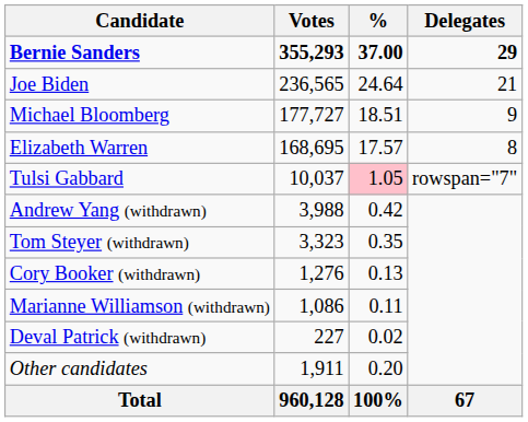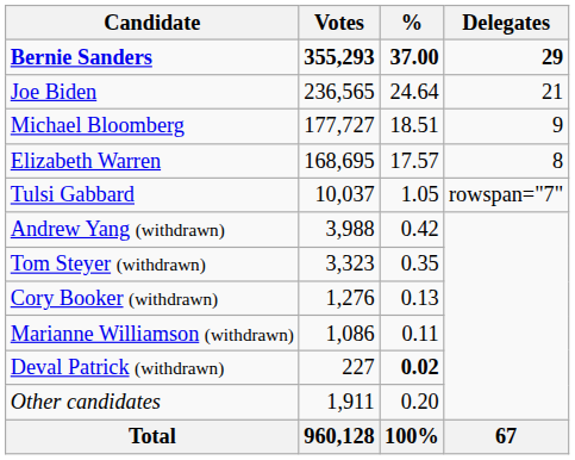Tulsi Gabbard | %: pink background -> no background
Deval Patrick (withdrawn) | %: normal -> bold
